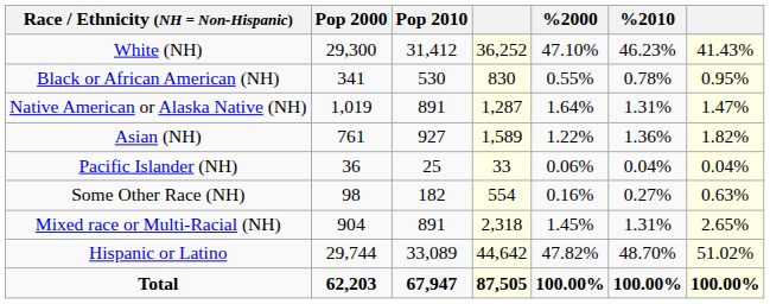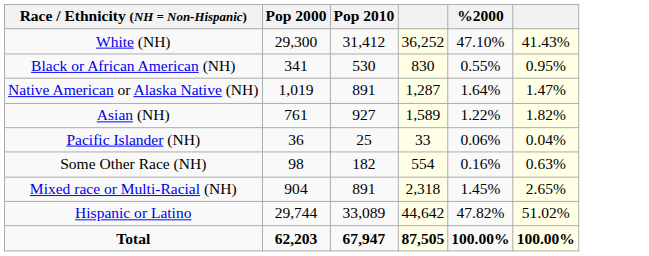- column: %2010 | 46.23% | 0.78% | 1.31% | 1.36% | 0.04% | 0.27% | 1.31% | 48.70% | 100.00%
